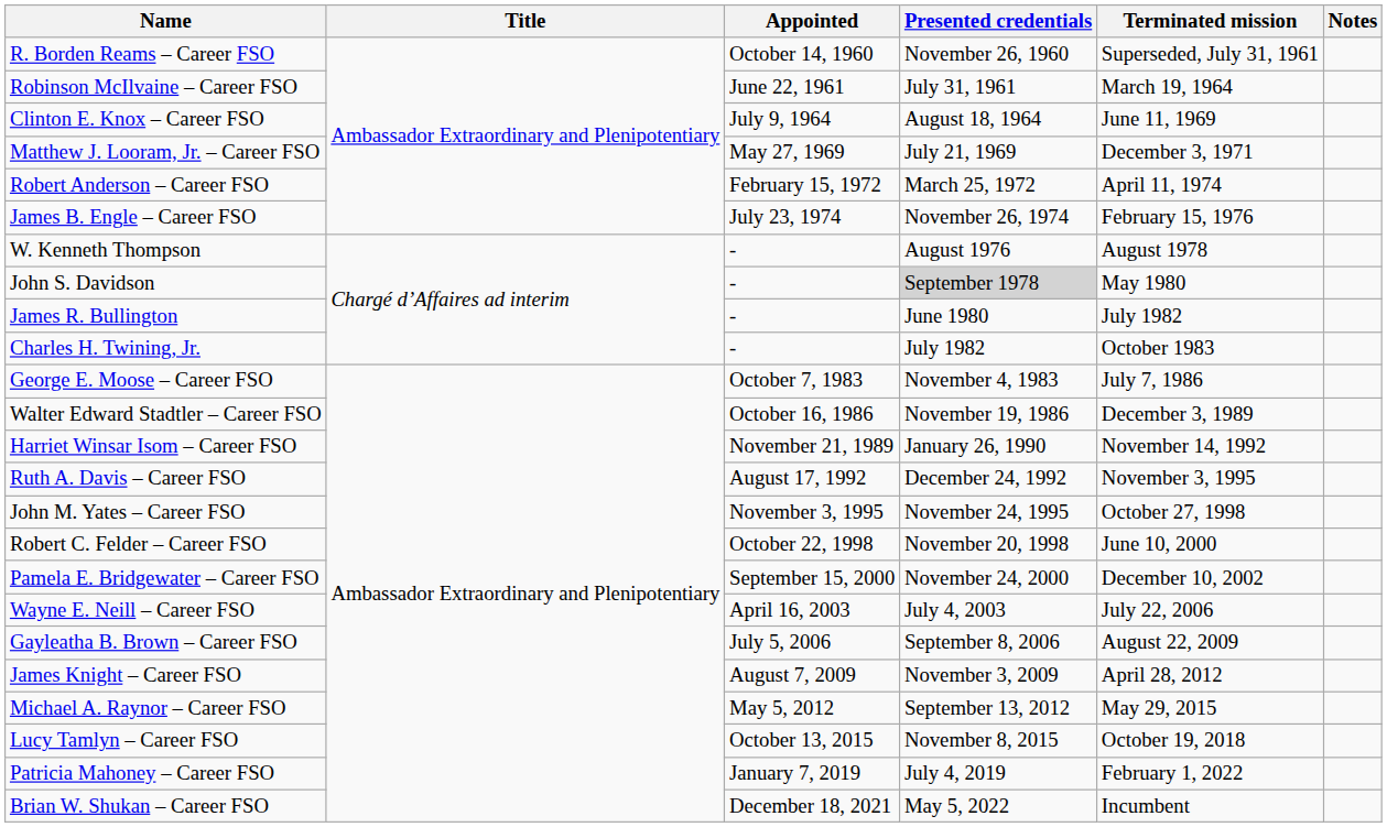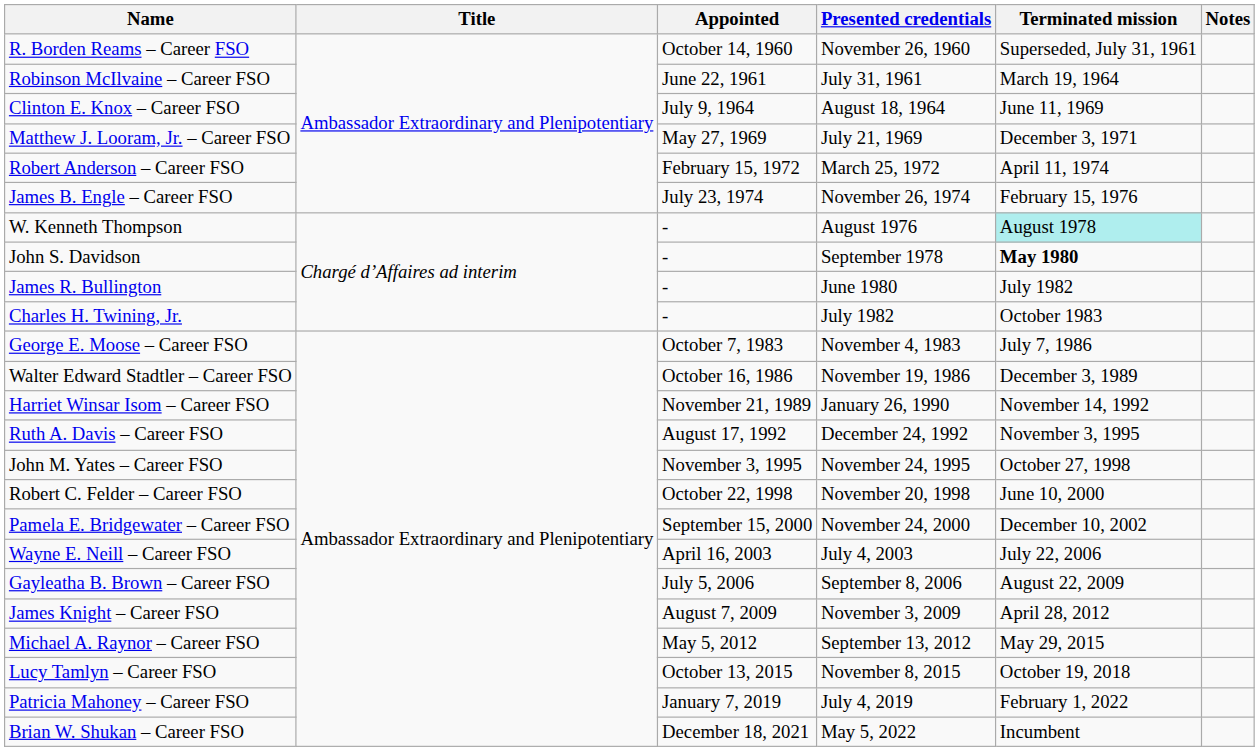W. Kenneth Thompson | Terminated mission: no background -> paleturquoise background
John S. Davidson | Presented credentials: lightgrey background -> no background
John S. Davidson | Terminated mission: normal -> bold
